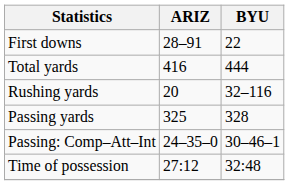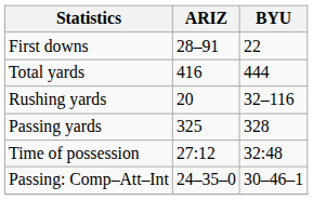rows swapped: Passing: Comp–Att–Int <-> Time of possession
